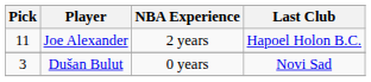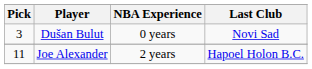rows swapped: Dušan Bulut <-> Joe Alexander
